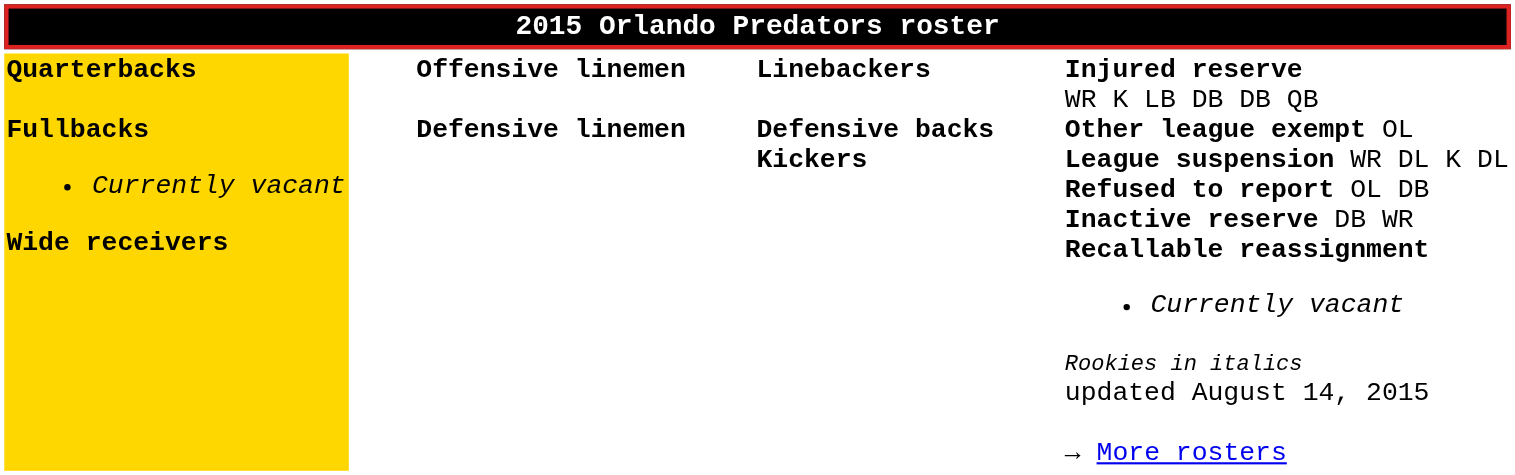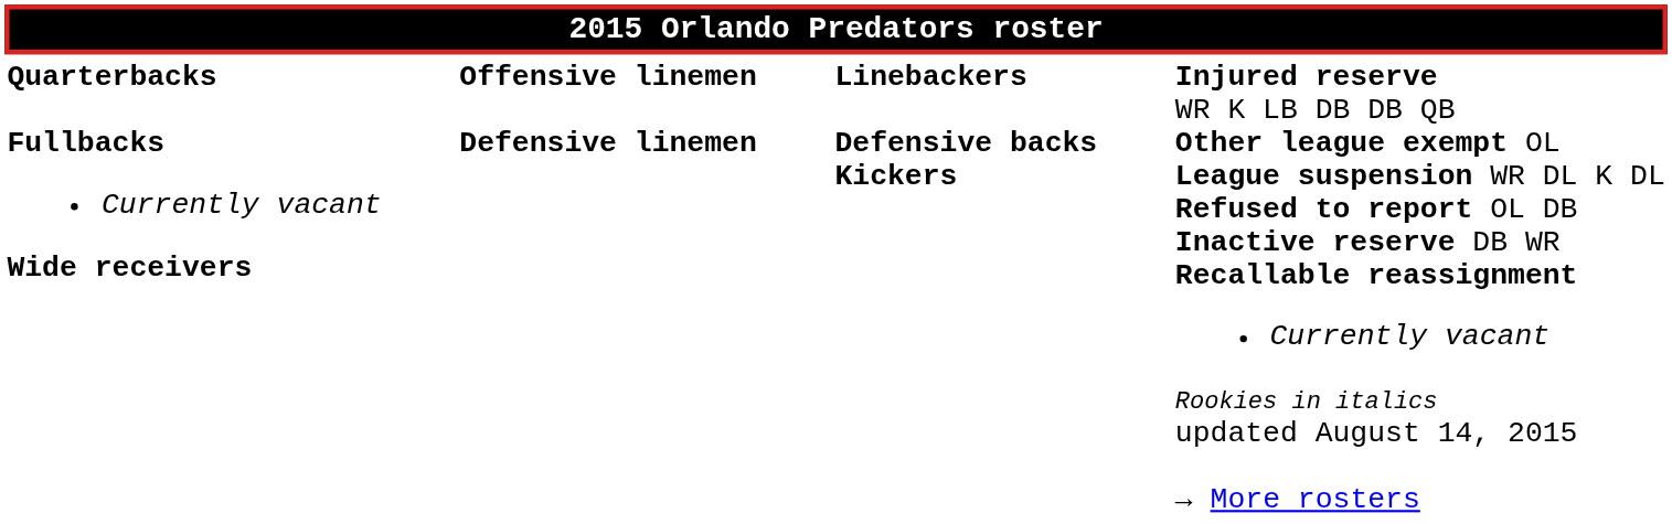Quarterbacks Fullbacks Currently vacant Wide receivers | column 1: gold background -> no background
